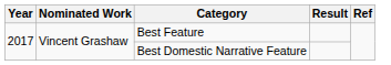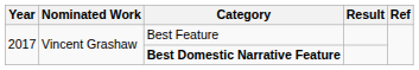Best Domestic Narrative Feature | Category: normal -> bold
